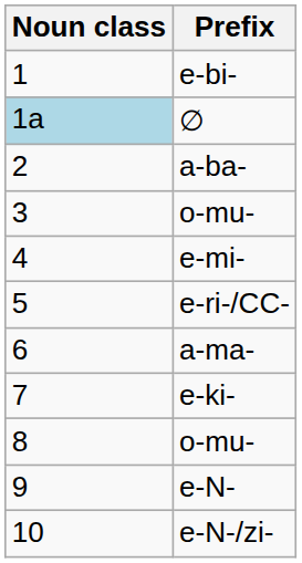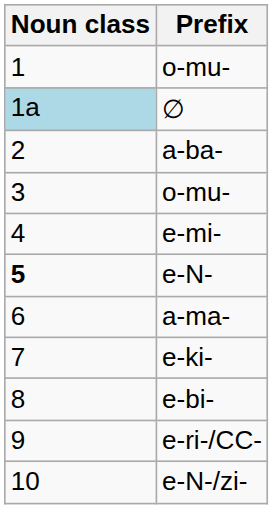row 2 | Prefix: e-bi- -> o-mu-
row 7 | Noun class: normal -> bold
row 7 | Prefix: e-ri-/CC- -> e-N-
row 10 | Prefix: o-mu- -> e-bi-
row 11 | Prefix: e-N- -> e-ri-/CC-
